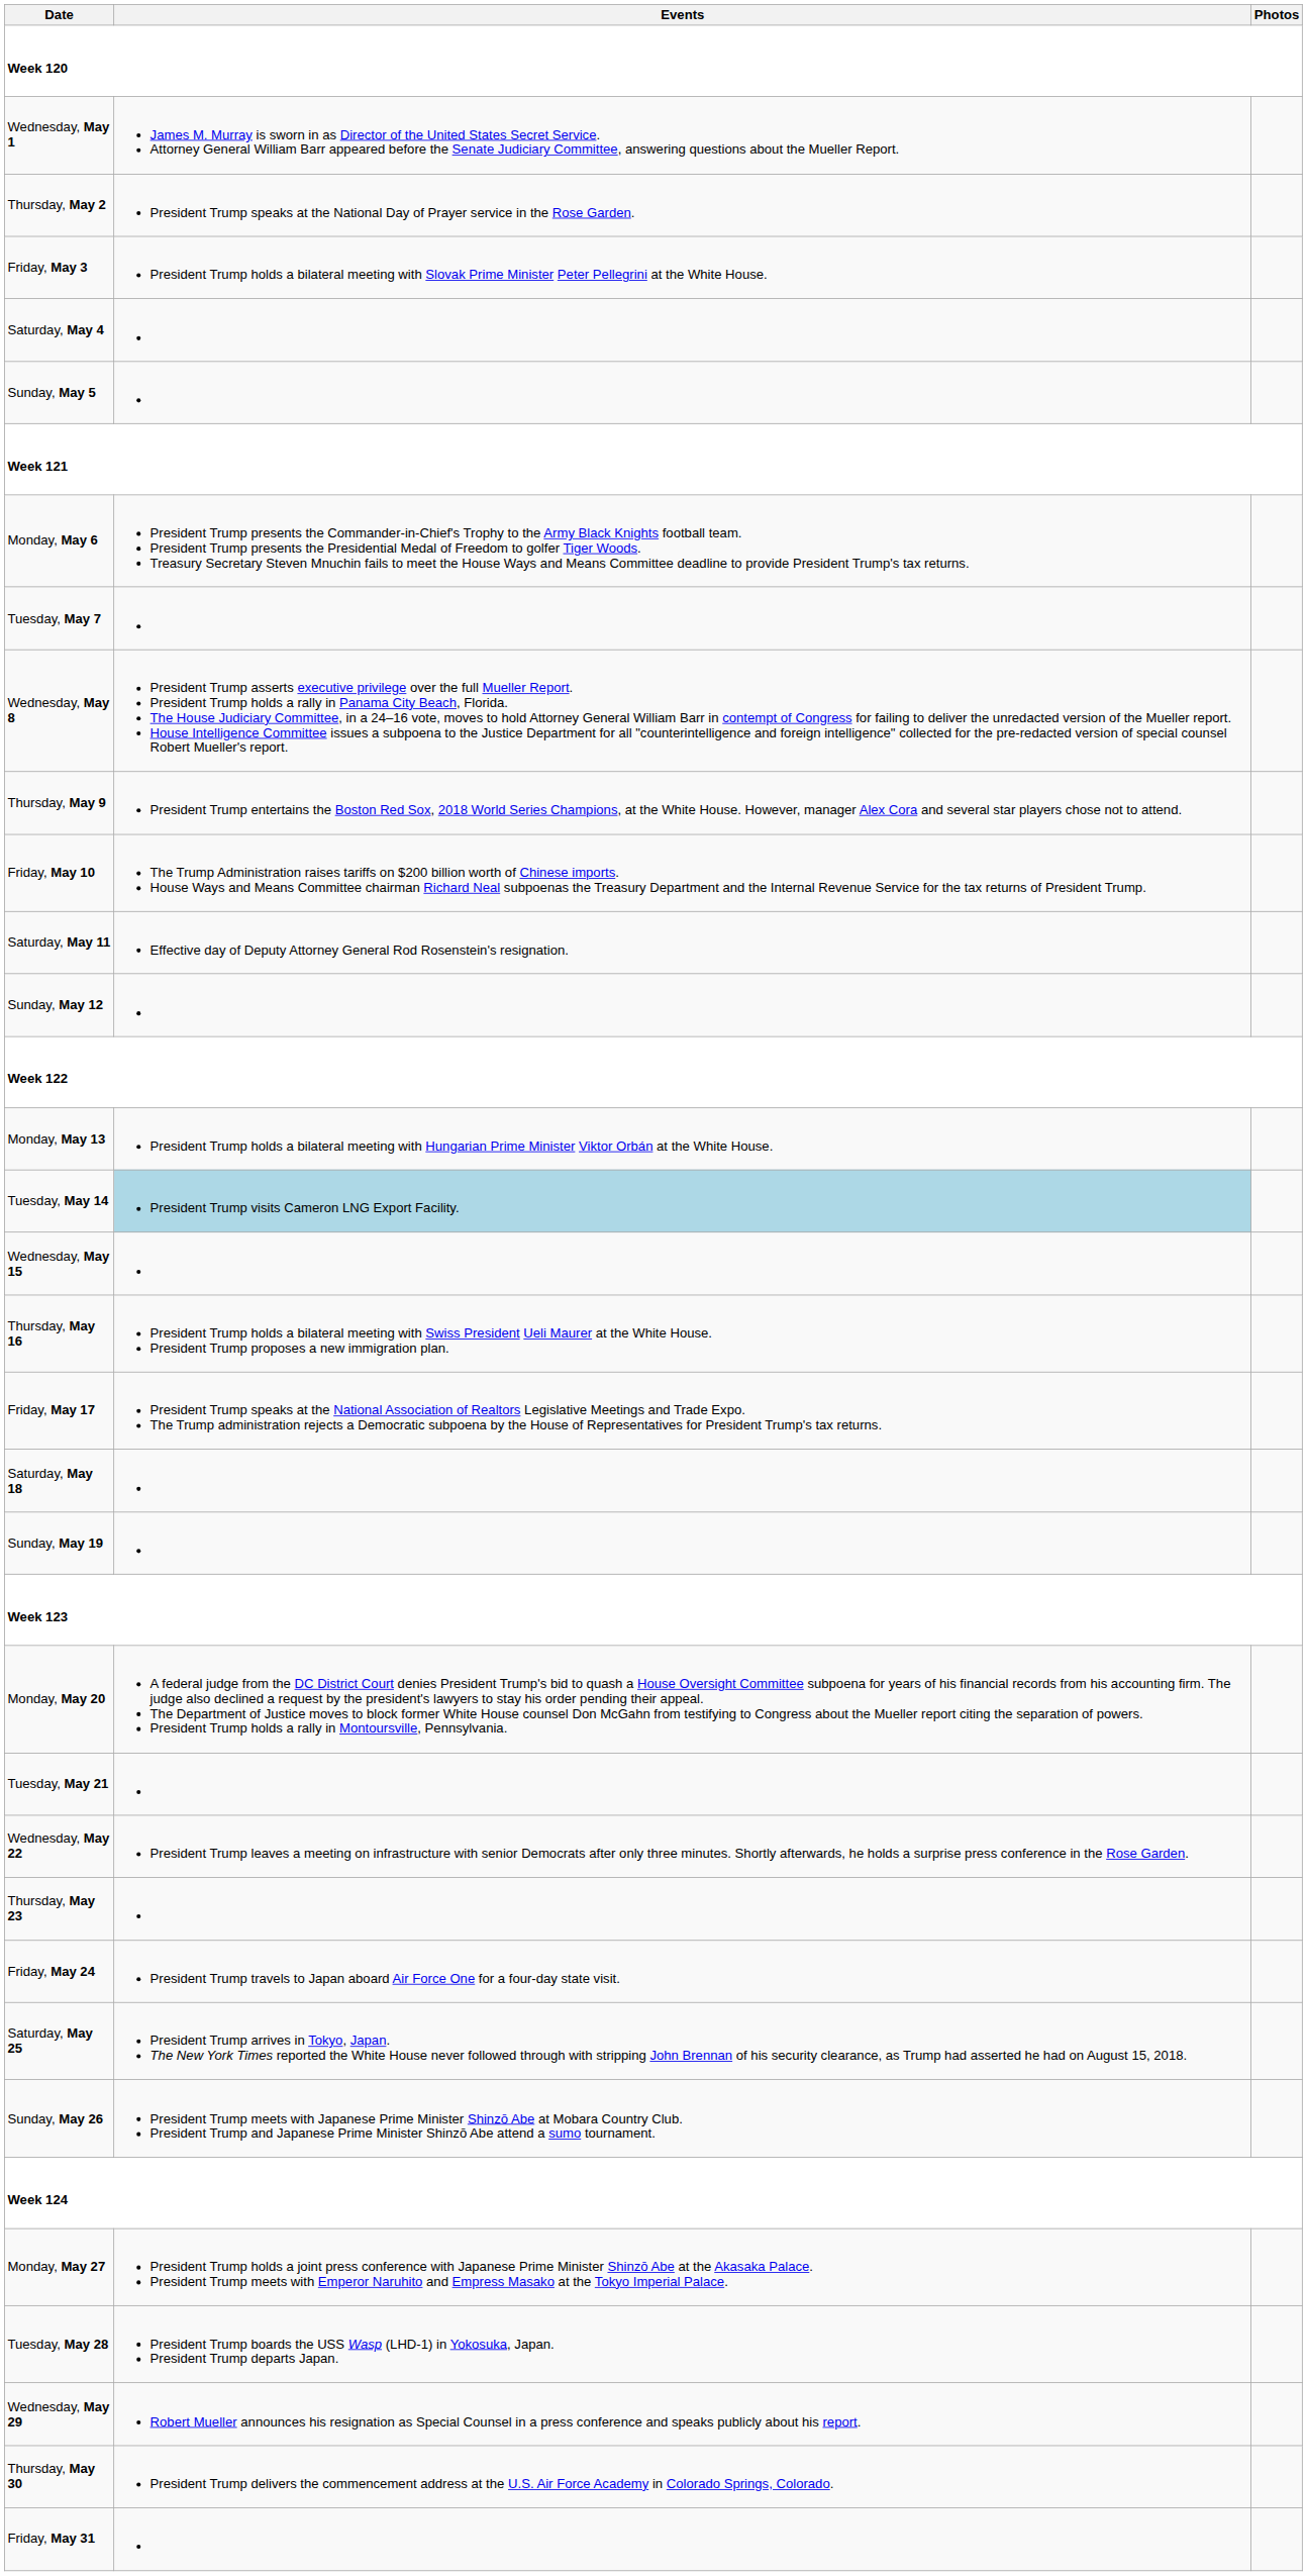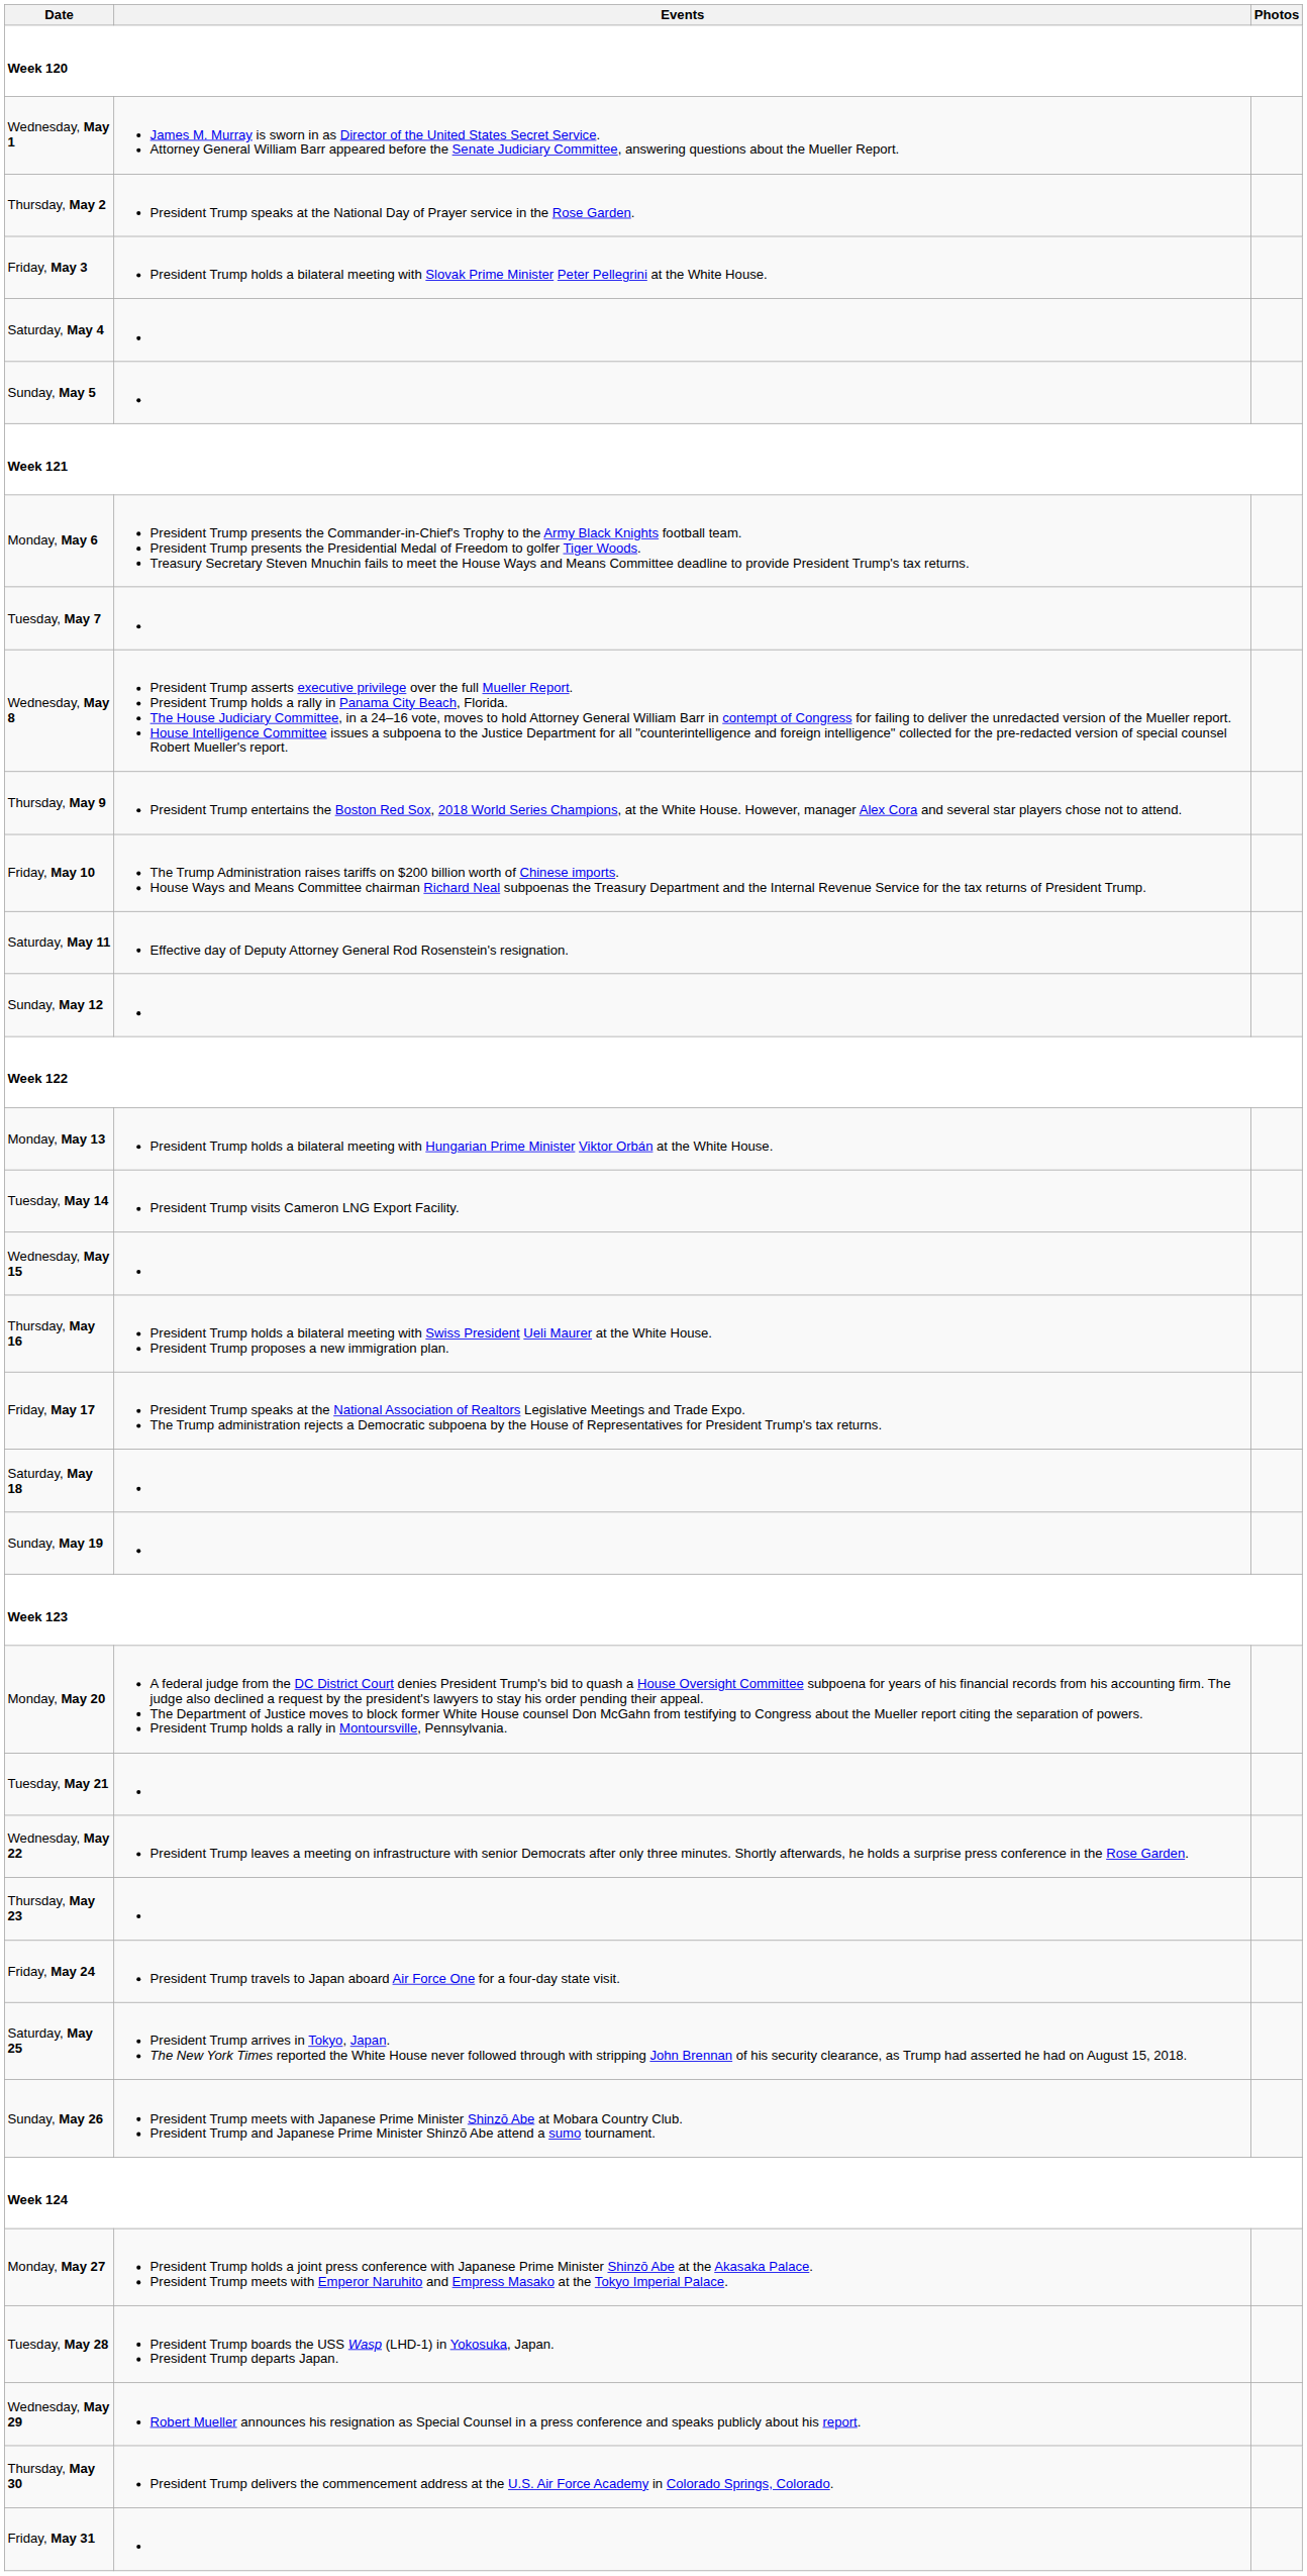Tuesday, May 14 | Events: lightblue background -> no background
